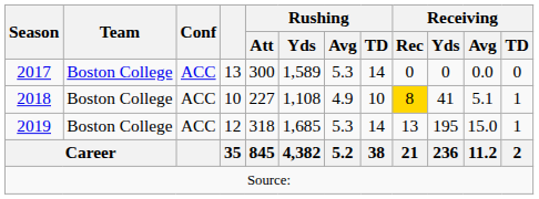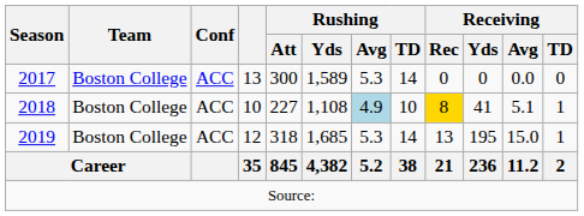2018 | Rushing / Avg: no background -> lightblue background
